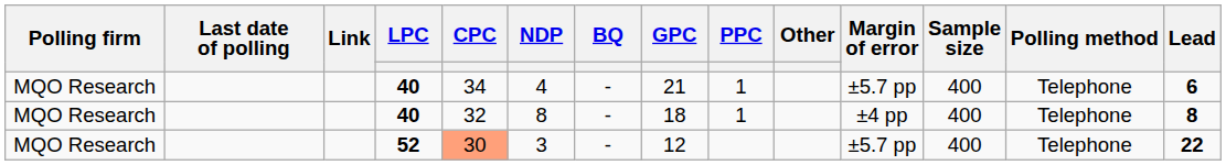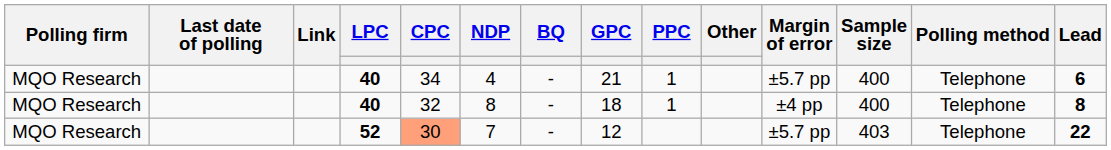52 | NDP: 3 -> 7
52 | Sample size: 400 -> 403
